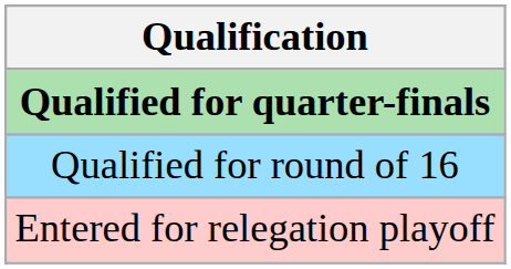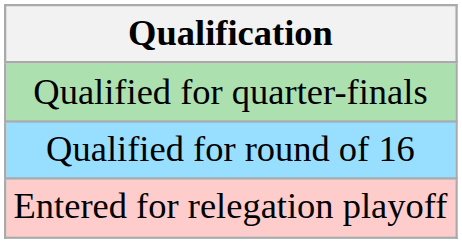row 2 | column 1: bold -> normal
